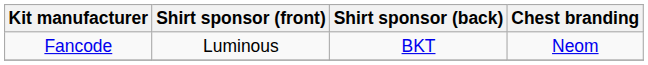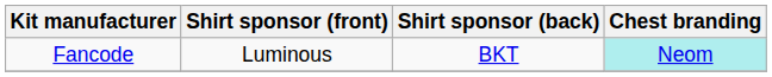Fancode | Chest branding: no background -> paleturquoise background
